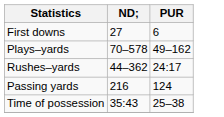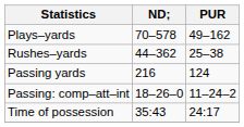- row: First downs | 27 | 6
Rushes–yards | PUR: 24:17 -> 25–38
+ row: Passing: comp–att–int | 18–26–0 | 11–24–2
Time of possession | PUR: 25–38 -> 24:17
